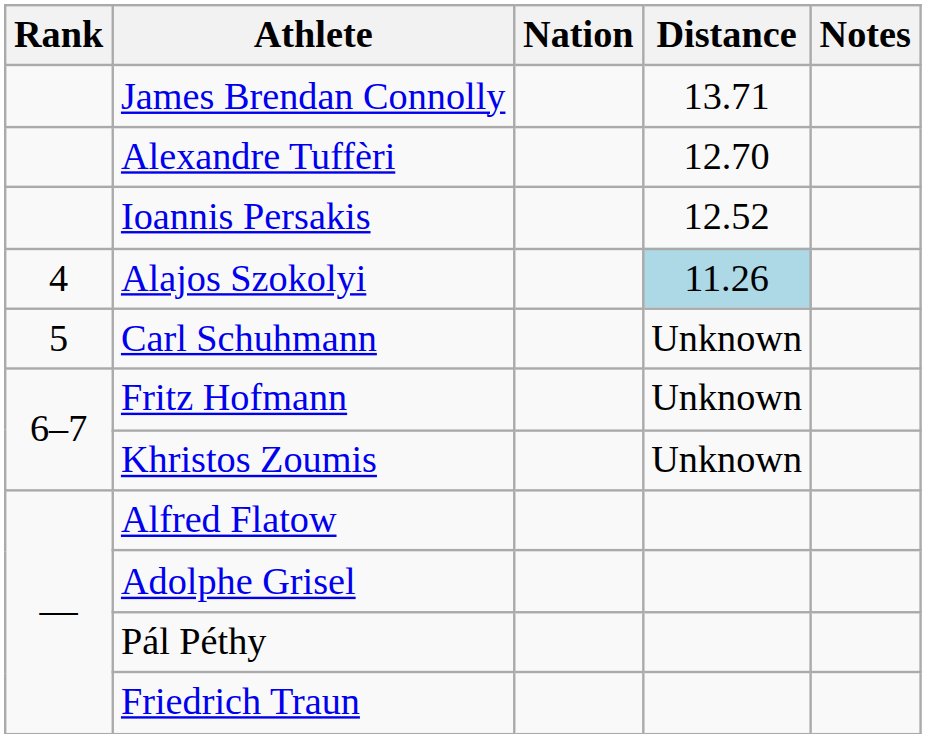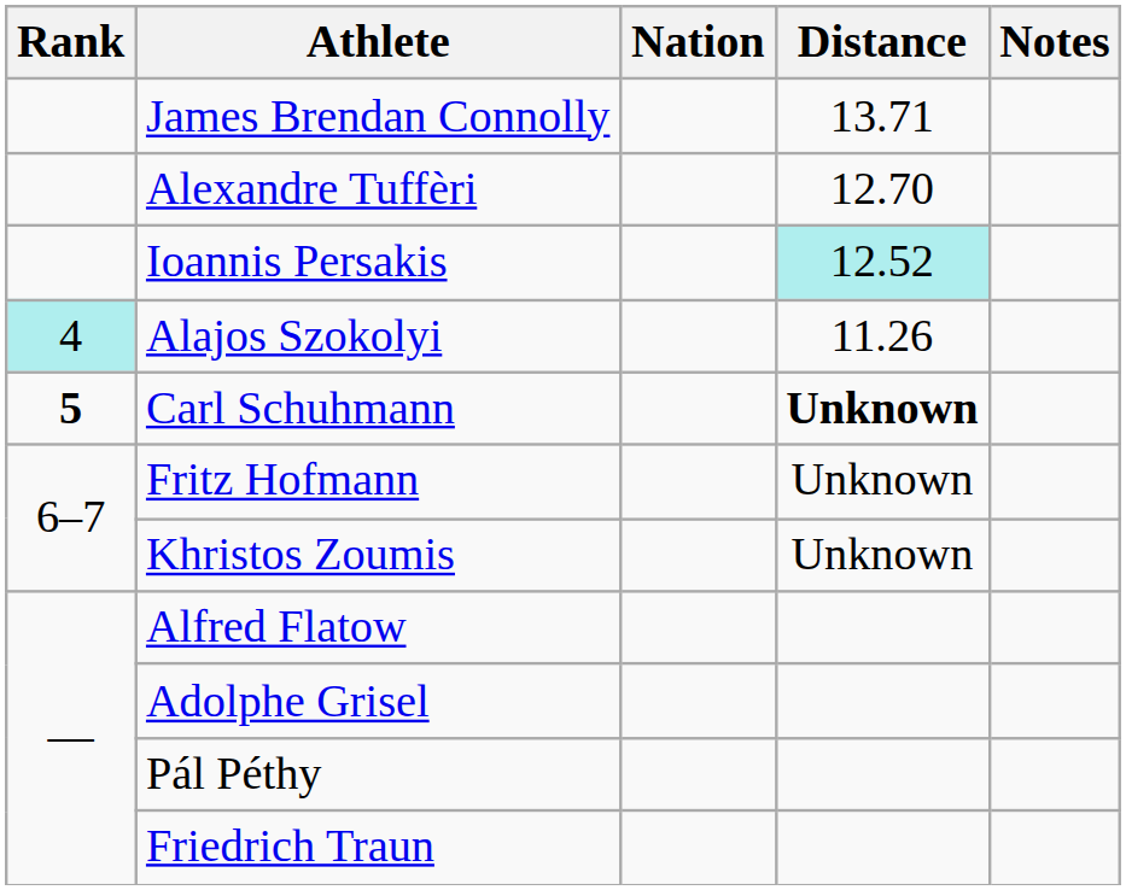Ioannis Persakis | Distance: no background -> paleturquoise background
Alajos Szokolyi | Rank: no background -> paleturquoise background
Alajos Szokolyi | Distance: lightblue background -> no background
Carl Schuhmann | Rank: normal -> bold
Carl Schuhmann | Distance: normal -> bold
